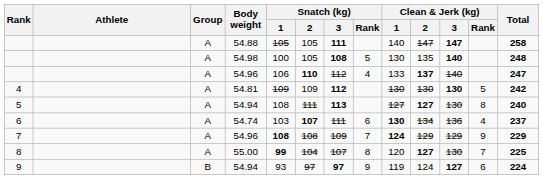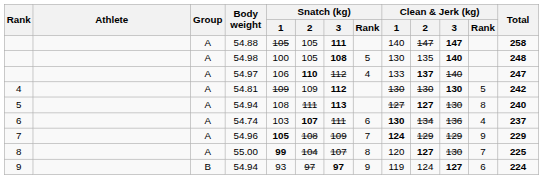row 5 | Body weight: 54.96 -> 54.97
row 9 | Snatch (kg) / 1: 108 -> 105
